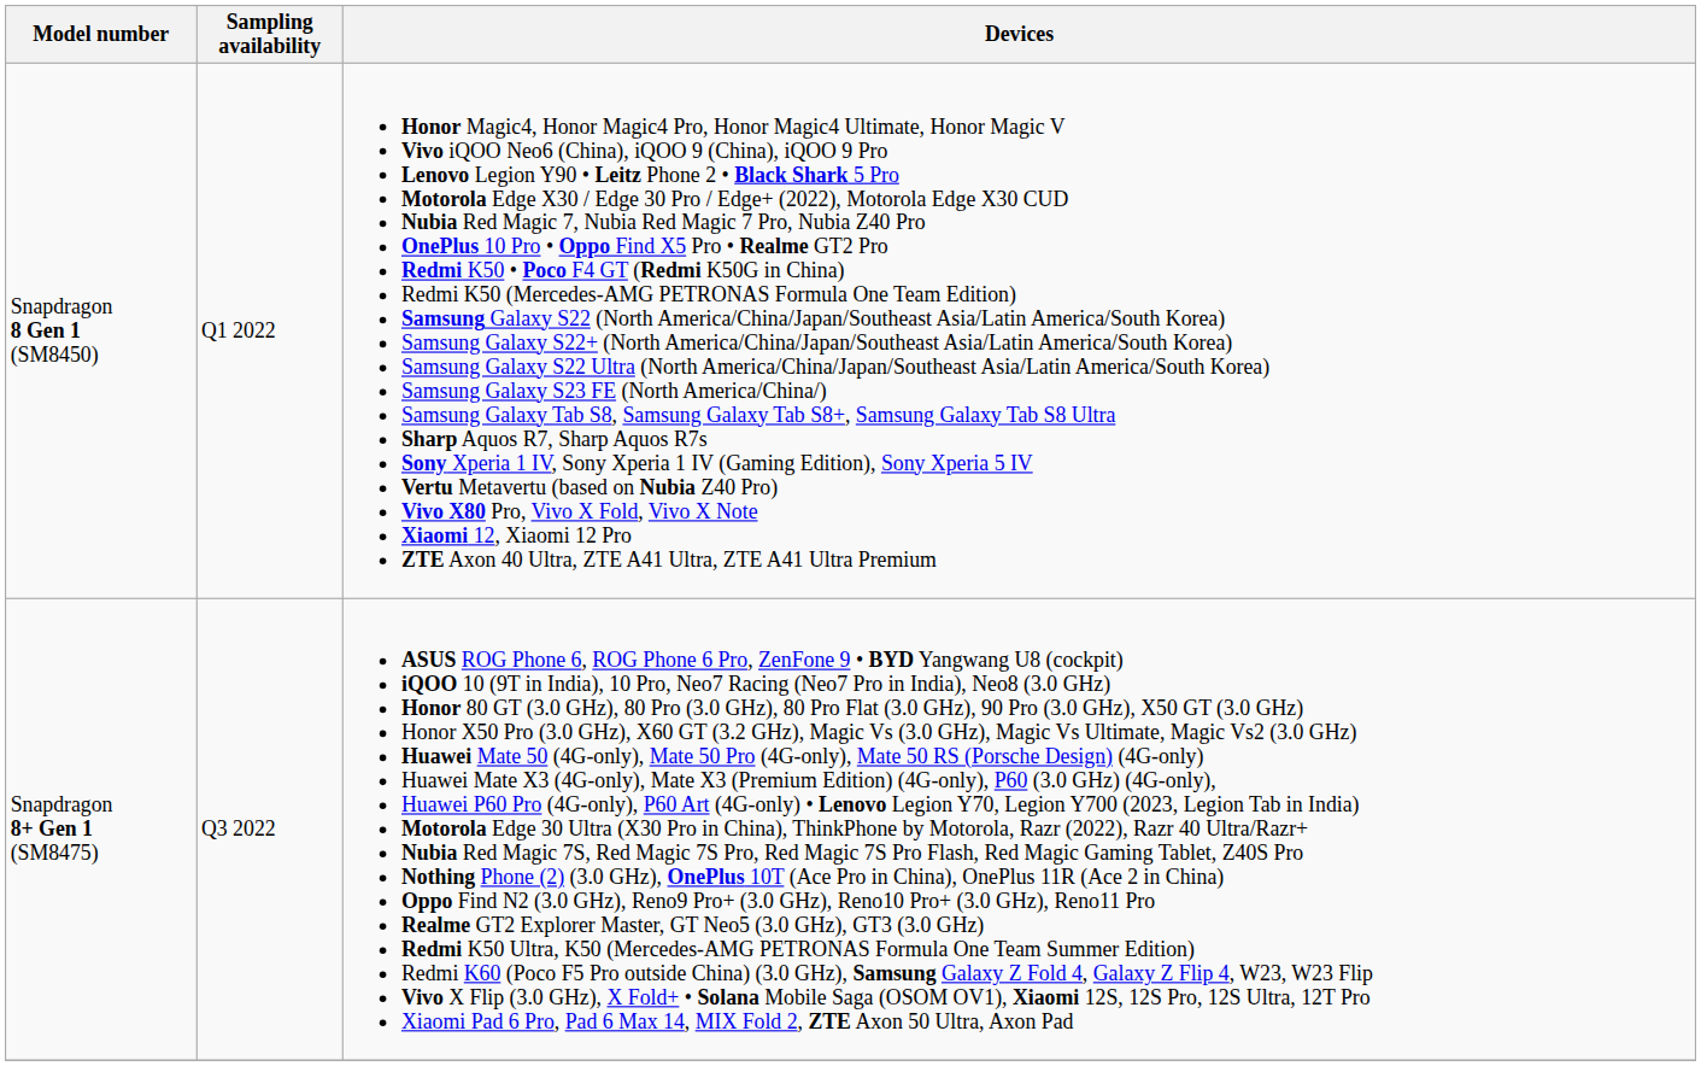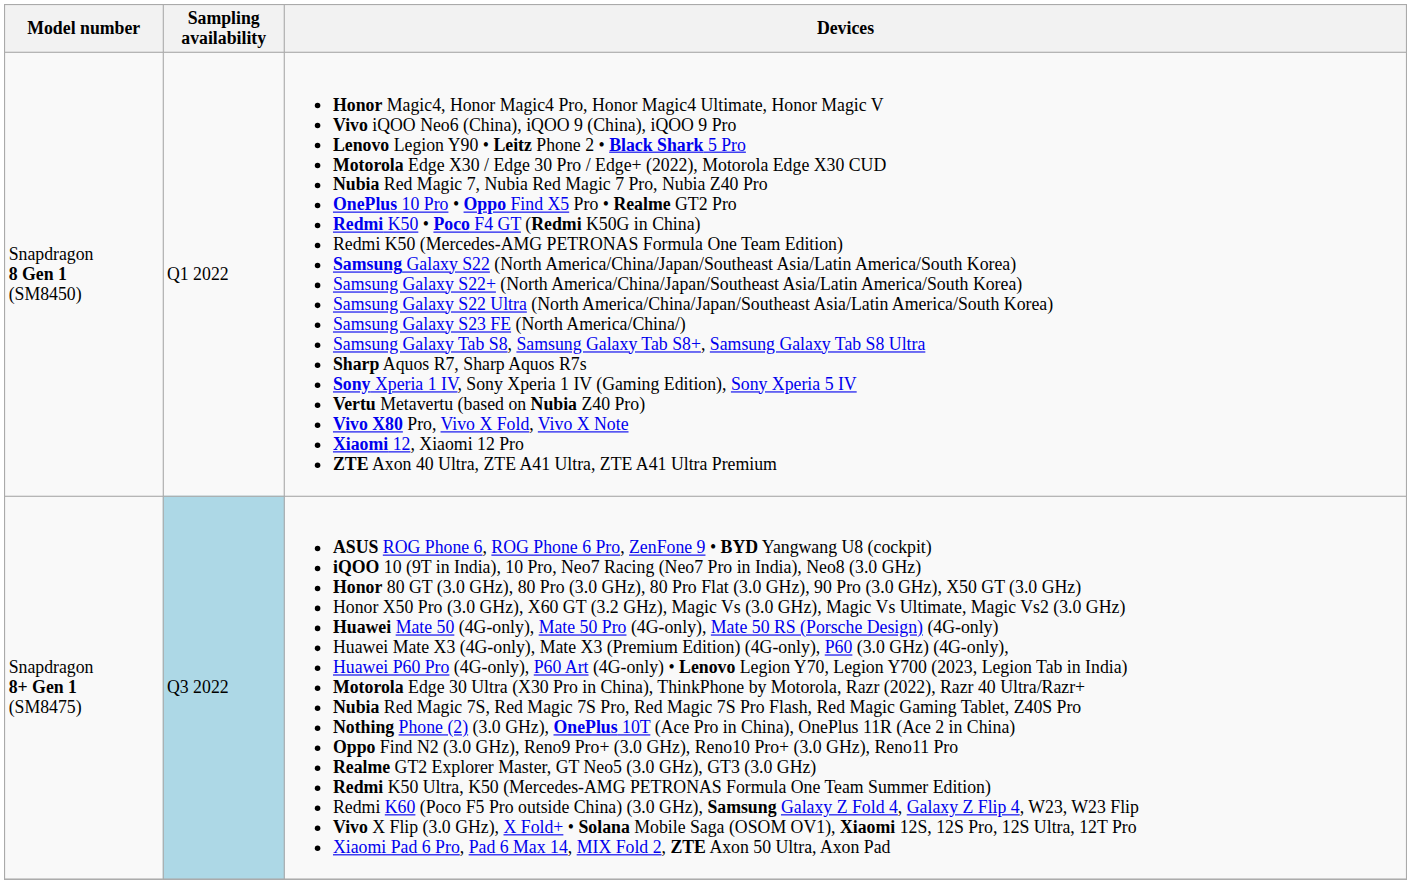Snapdragon 8+ Gen 1 (SM8475) | Sampling availability: no background -> lightblue background
